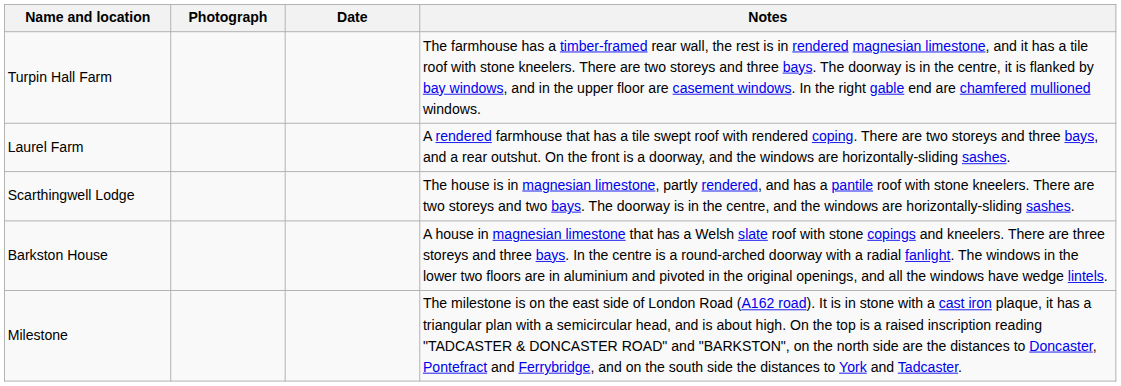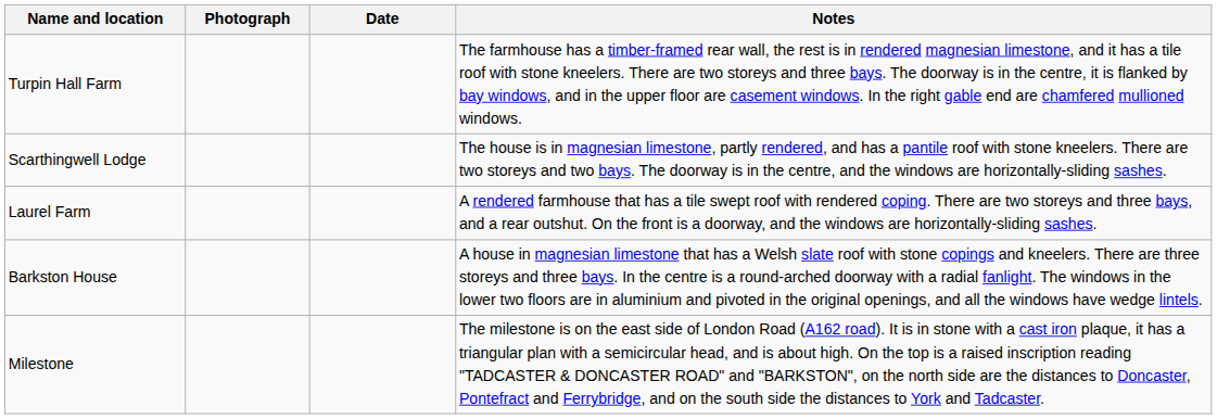rows swapped: Laurel Farm <-> Scarthingwell Lodge
